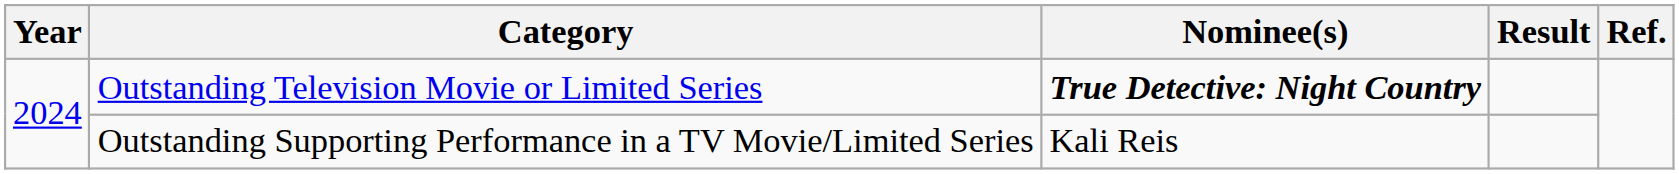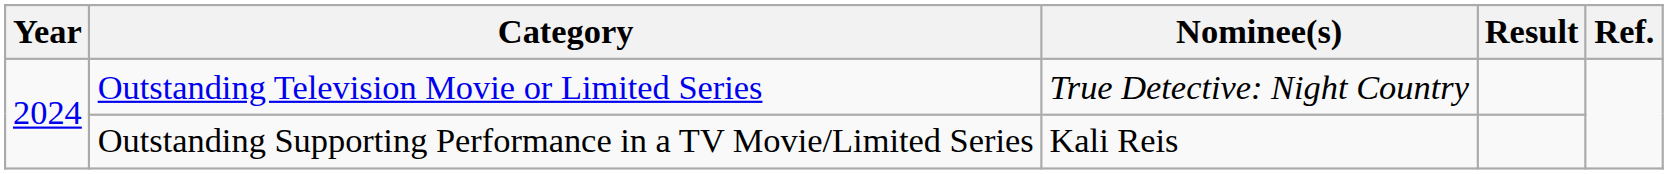Outstanding Television Movie or Limited Series | Nominee(s): bold -> normal
